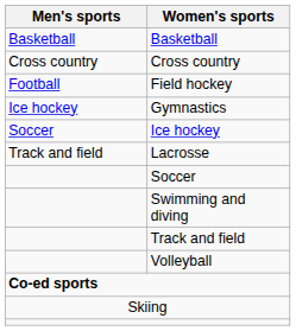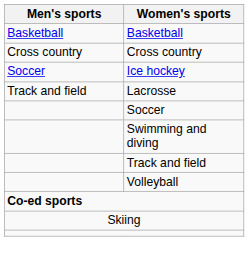- row: Football | Field hockey
- row: Ice hockey | Gymnastics
